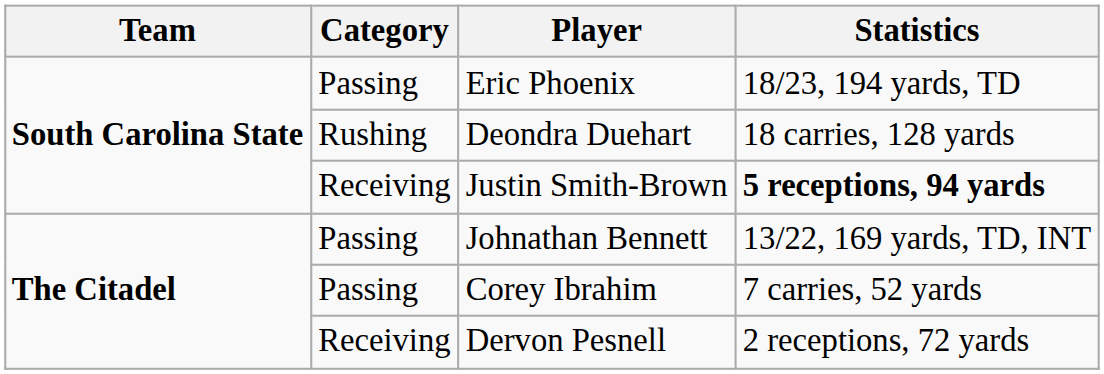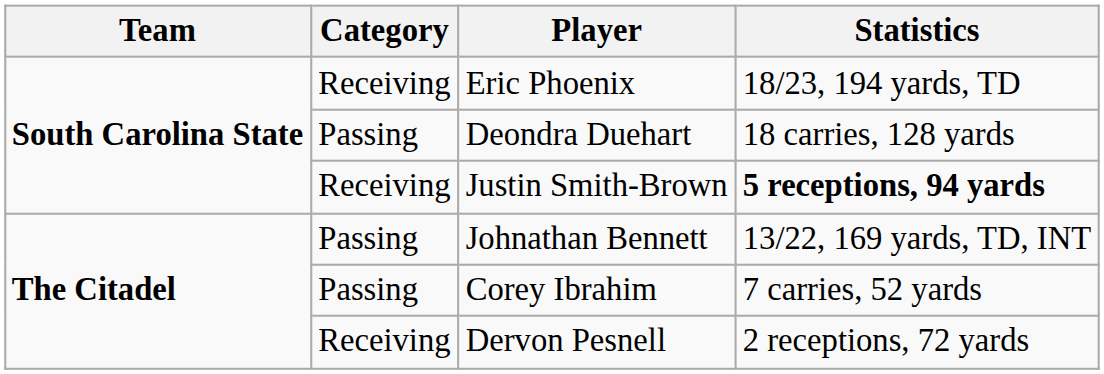Eric Phoenix | Category: Passing -> Receiving
Deondra Duehart | Category: Rushing -> Passing
